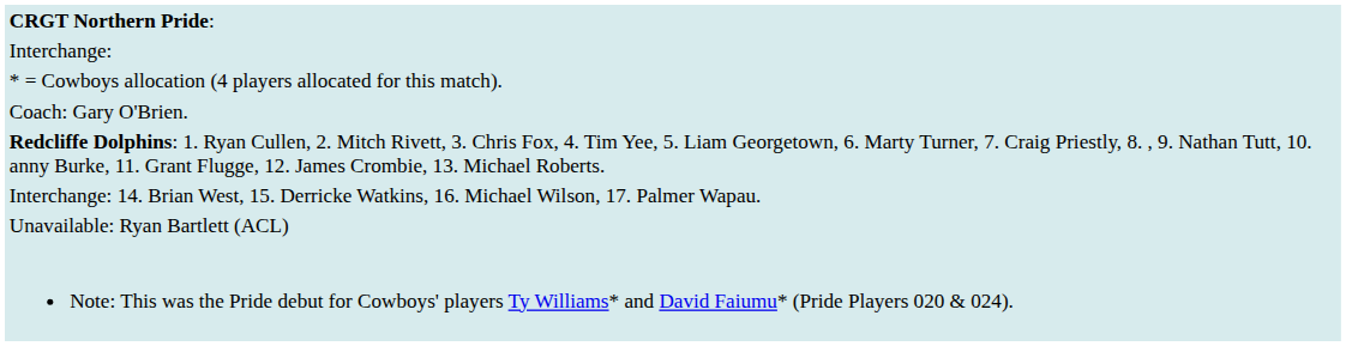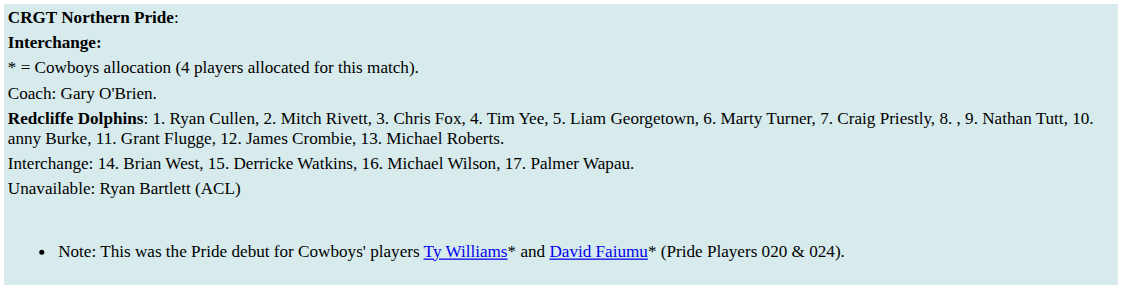row 2 | column 1: normal -> bold
